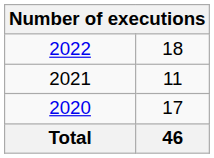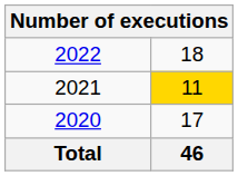2021 | column 2: no background -> gold background
